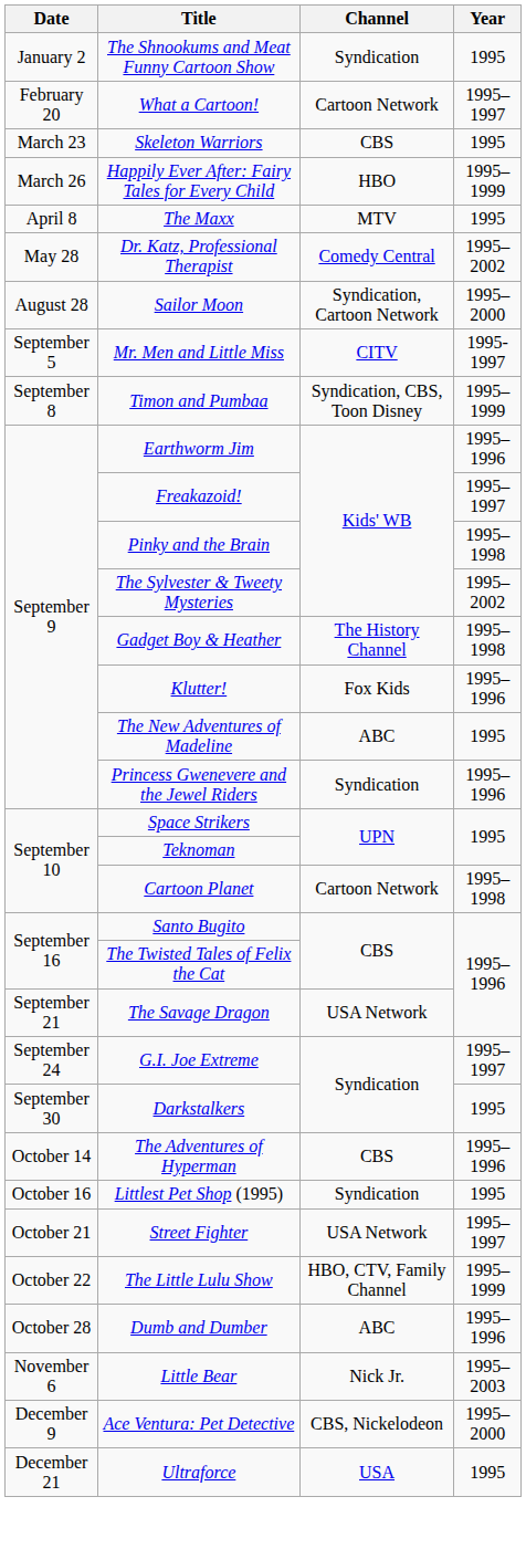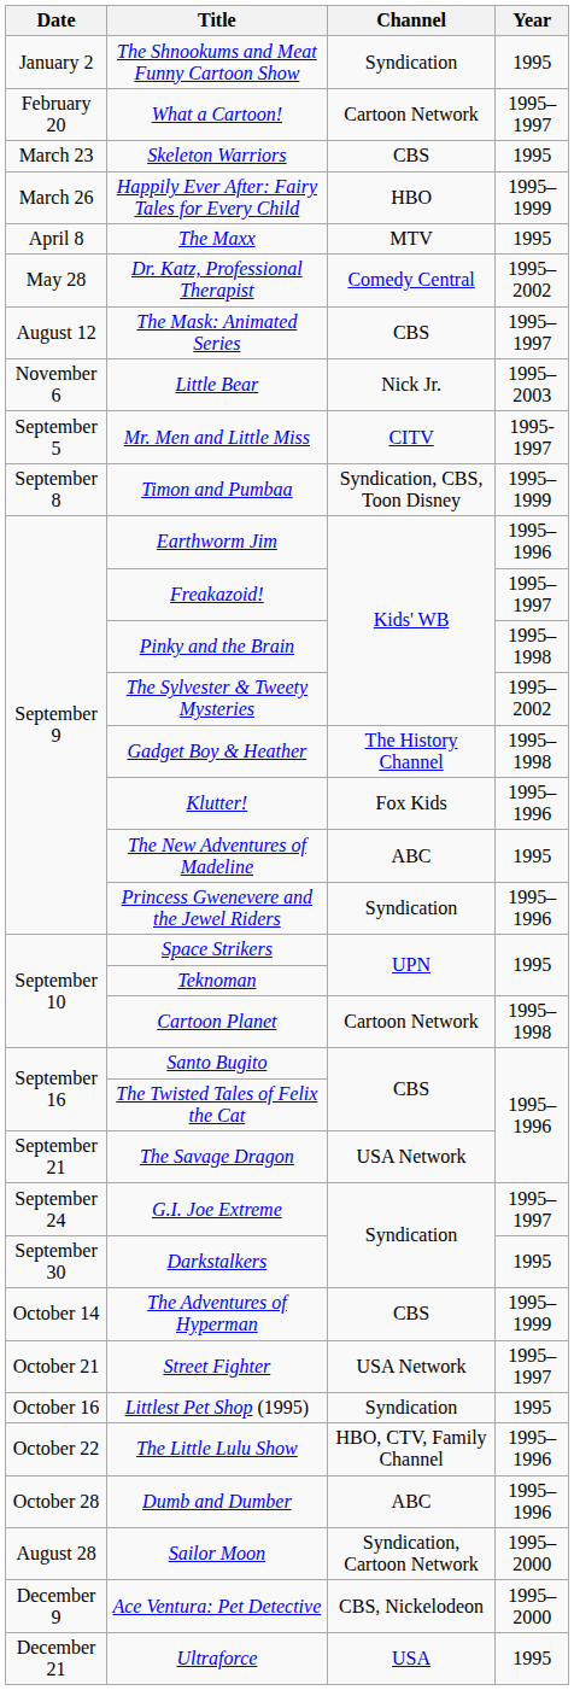+ row: August 12 | The Mask: Animated Series | CBS | 1995–1997
rows swapped: Sailor Moon <-> Little Bear
The Adventures of Hyperman | Year: 1995–1996 -> 1995–1999
rows swapped: Littlest Pet Shop (1995) <-> Street Fighter
The Little Lulu Show | Year: 1995–1999 -> 1995–1996
